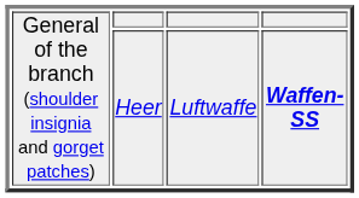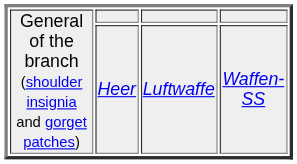row 2 | column 4: bold -> normal
